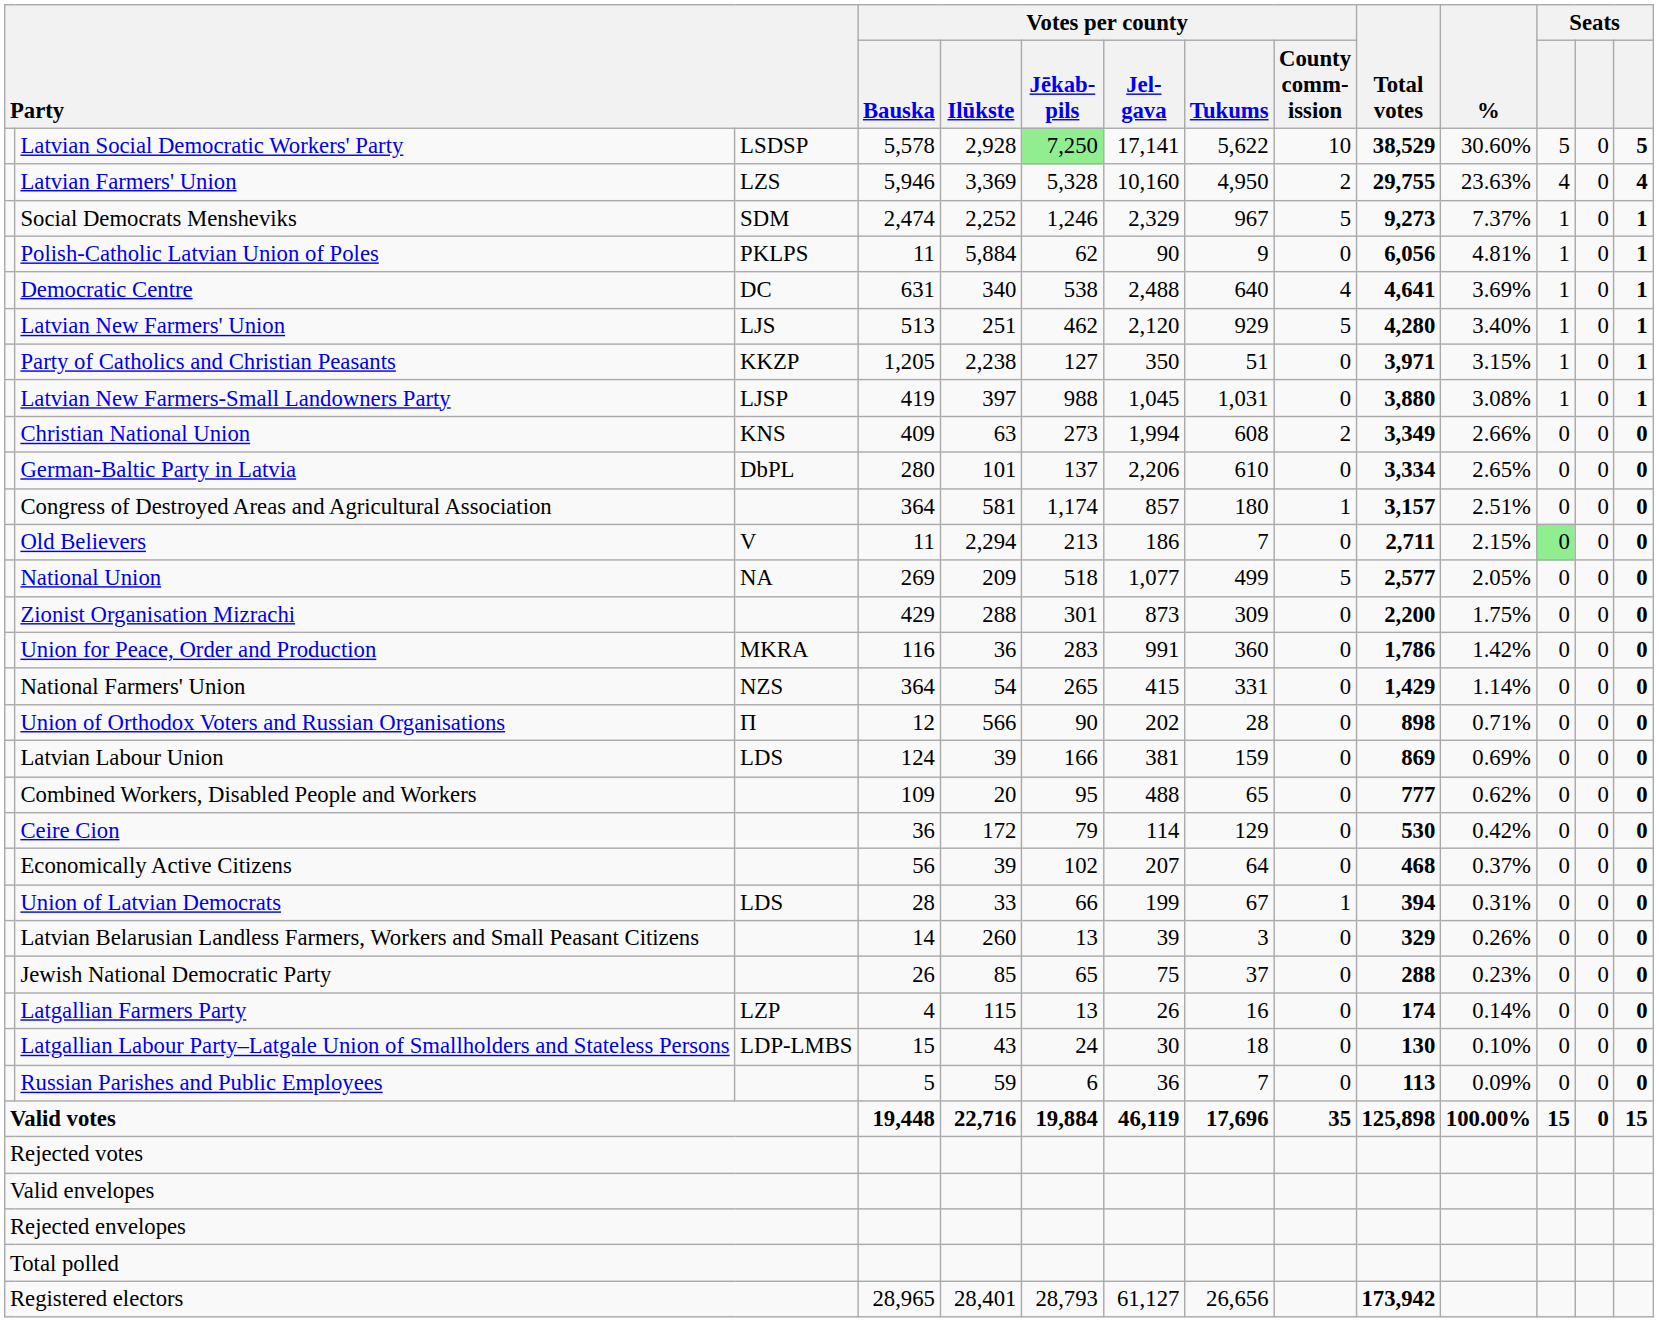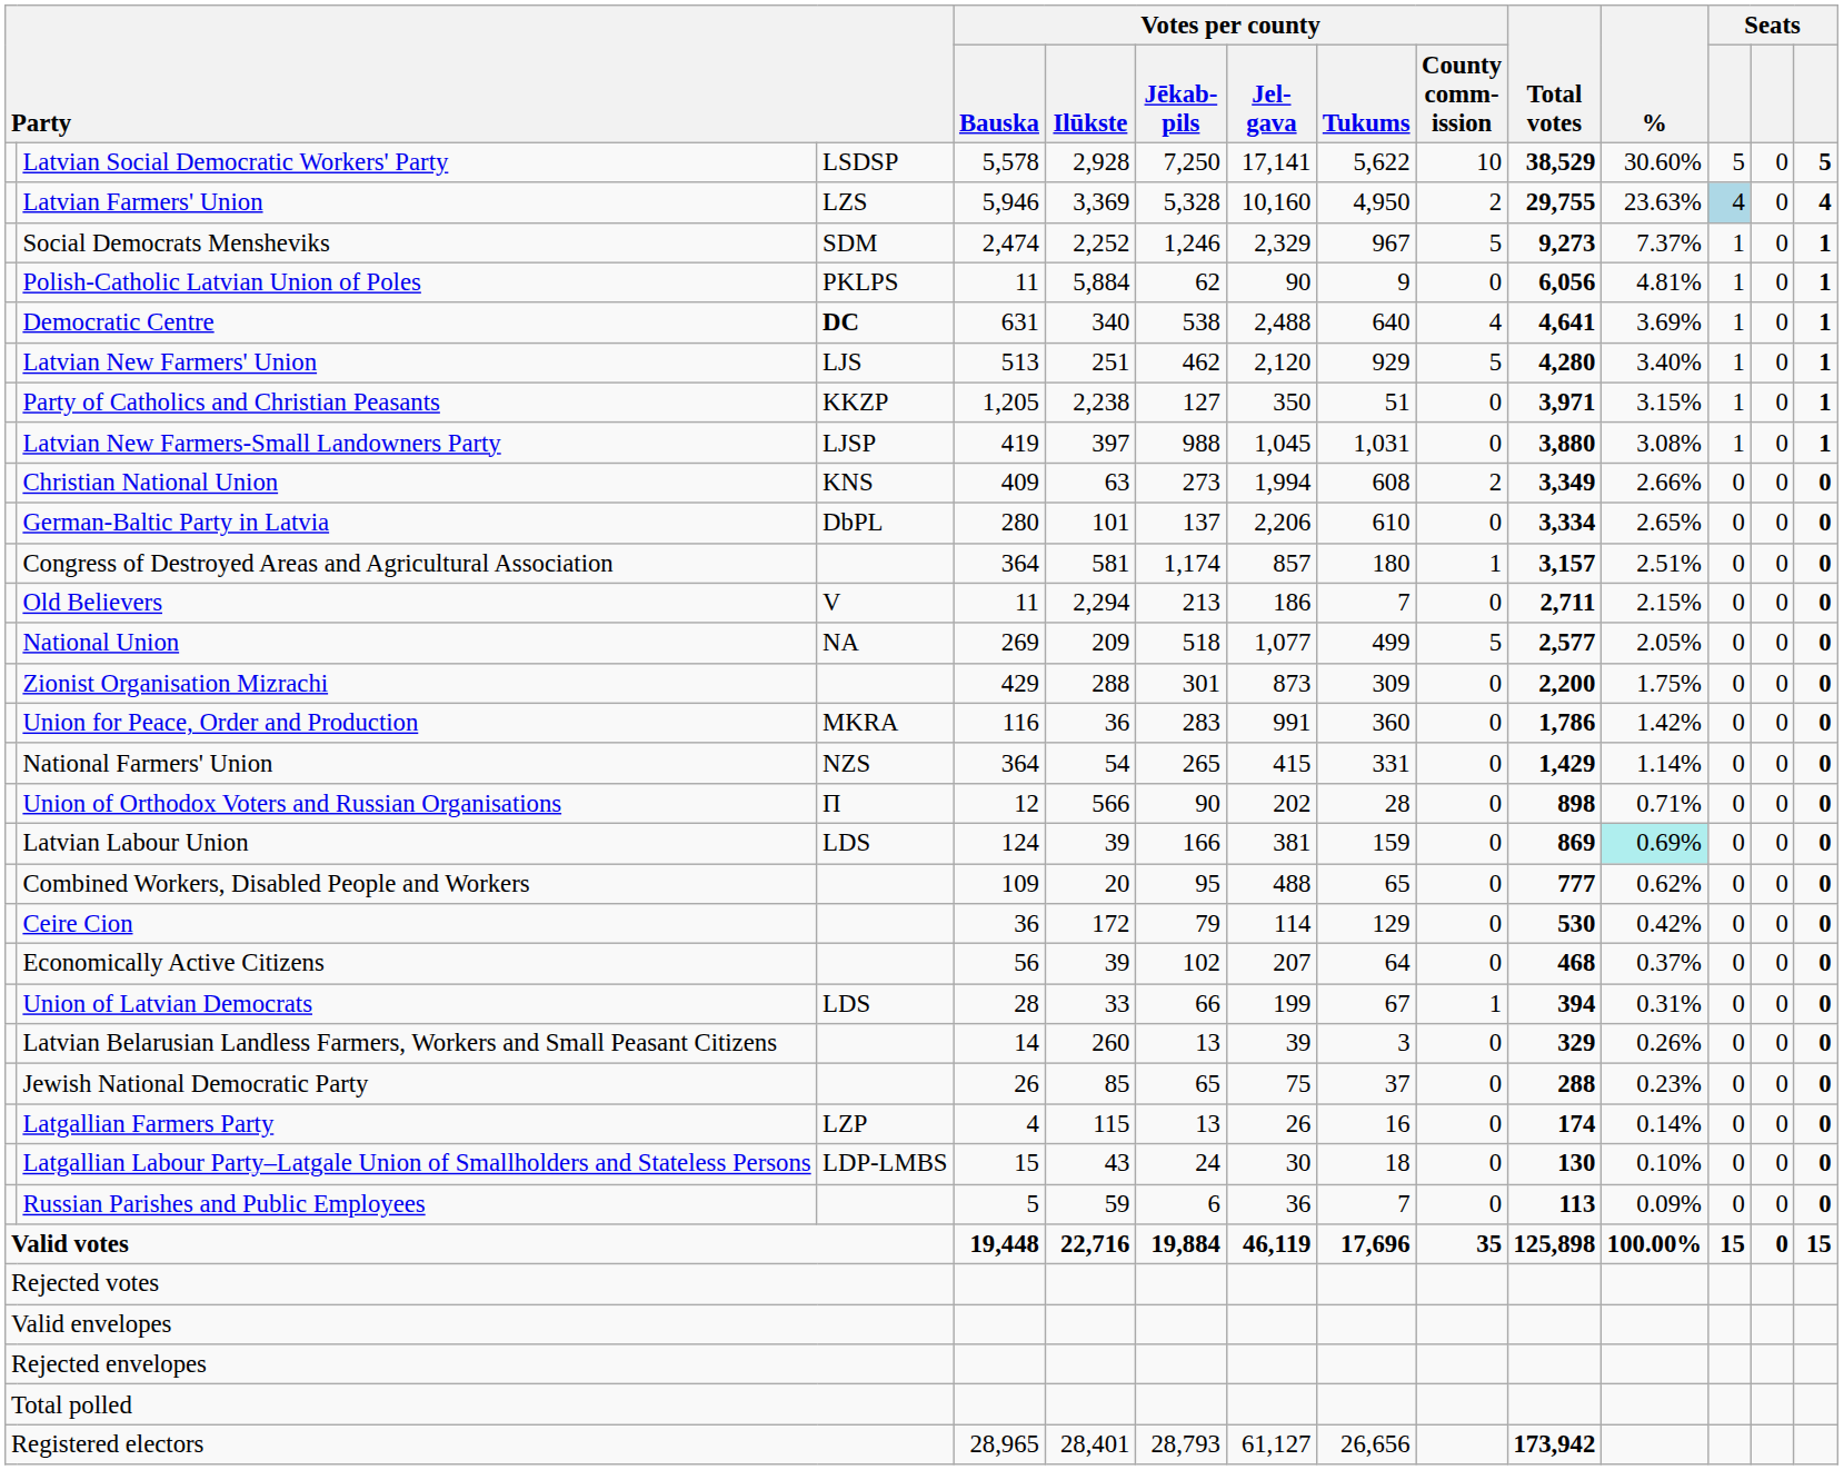Latvian Social Democratic Workers' Party | Votes per county / Jēkab- pils: lightgreen background -> no background
Latvian Farmers' Union | column 12: no background -> lightblue background
Democratic Centre | column 3: normal -> bold
Old Believers | column 12: lightgreen background -> no background
Latvian Labour Union | %: no background -> paleturquoise background
